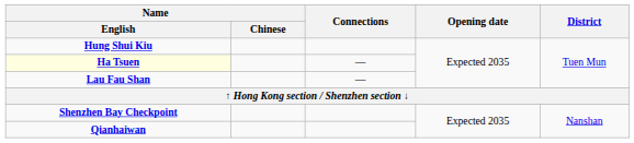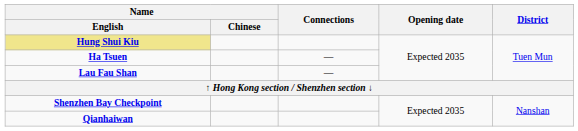Hung Shui Kiu | Name / English: no background -> khaki background
Ha Tsuen | Name / English: lightyellow background -> no background
